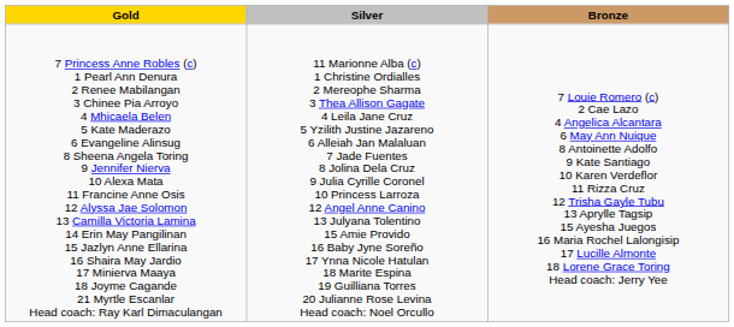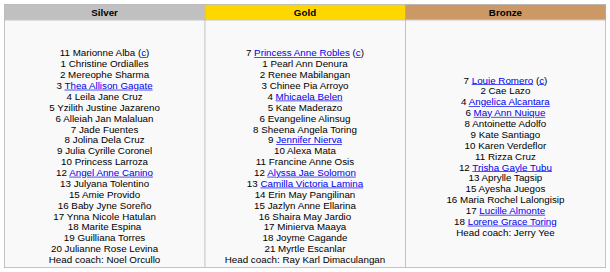columns swapped: Gold <-> Silver
